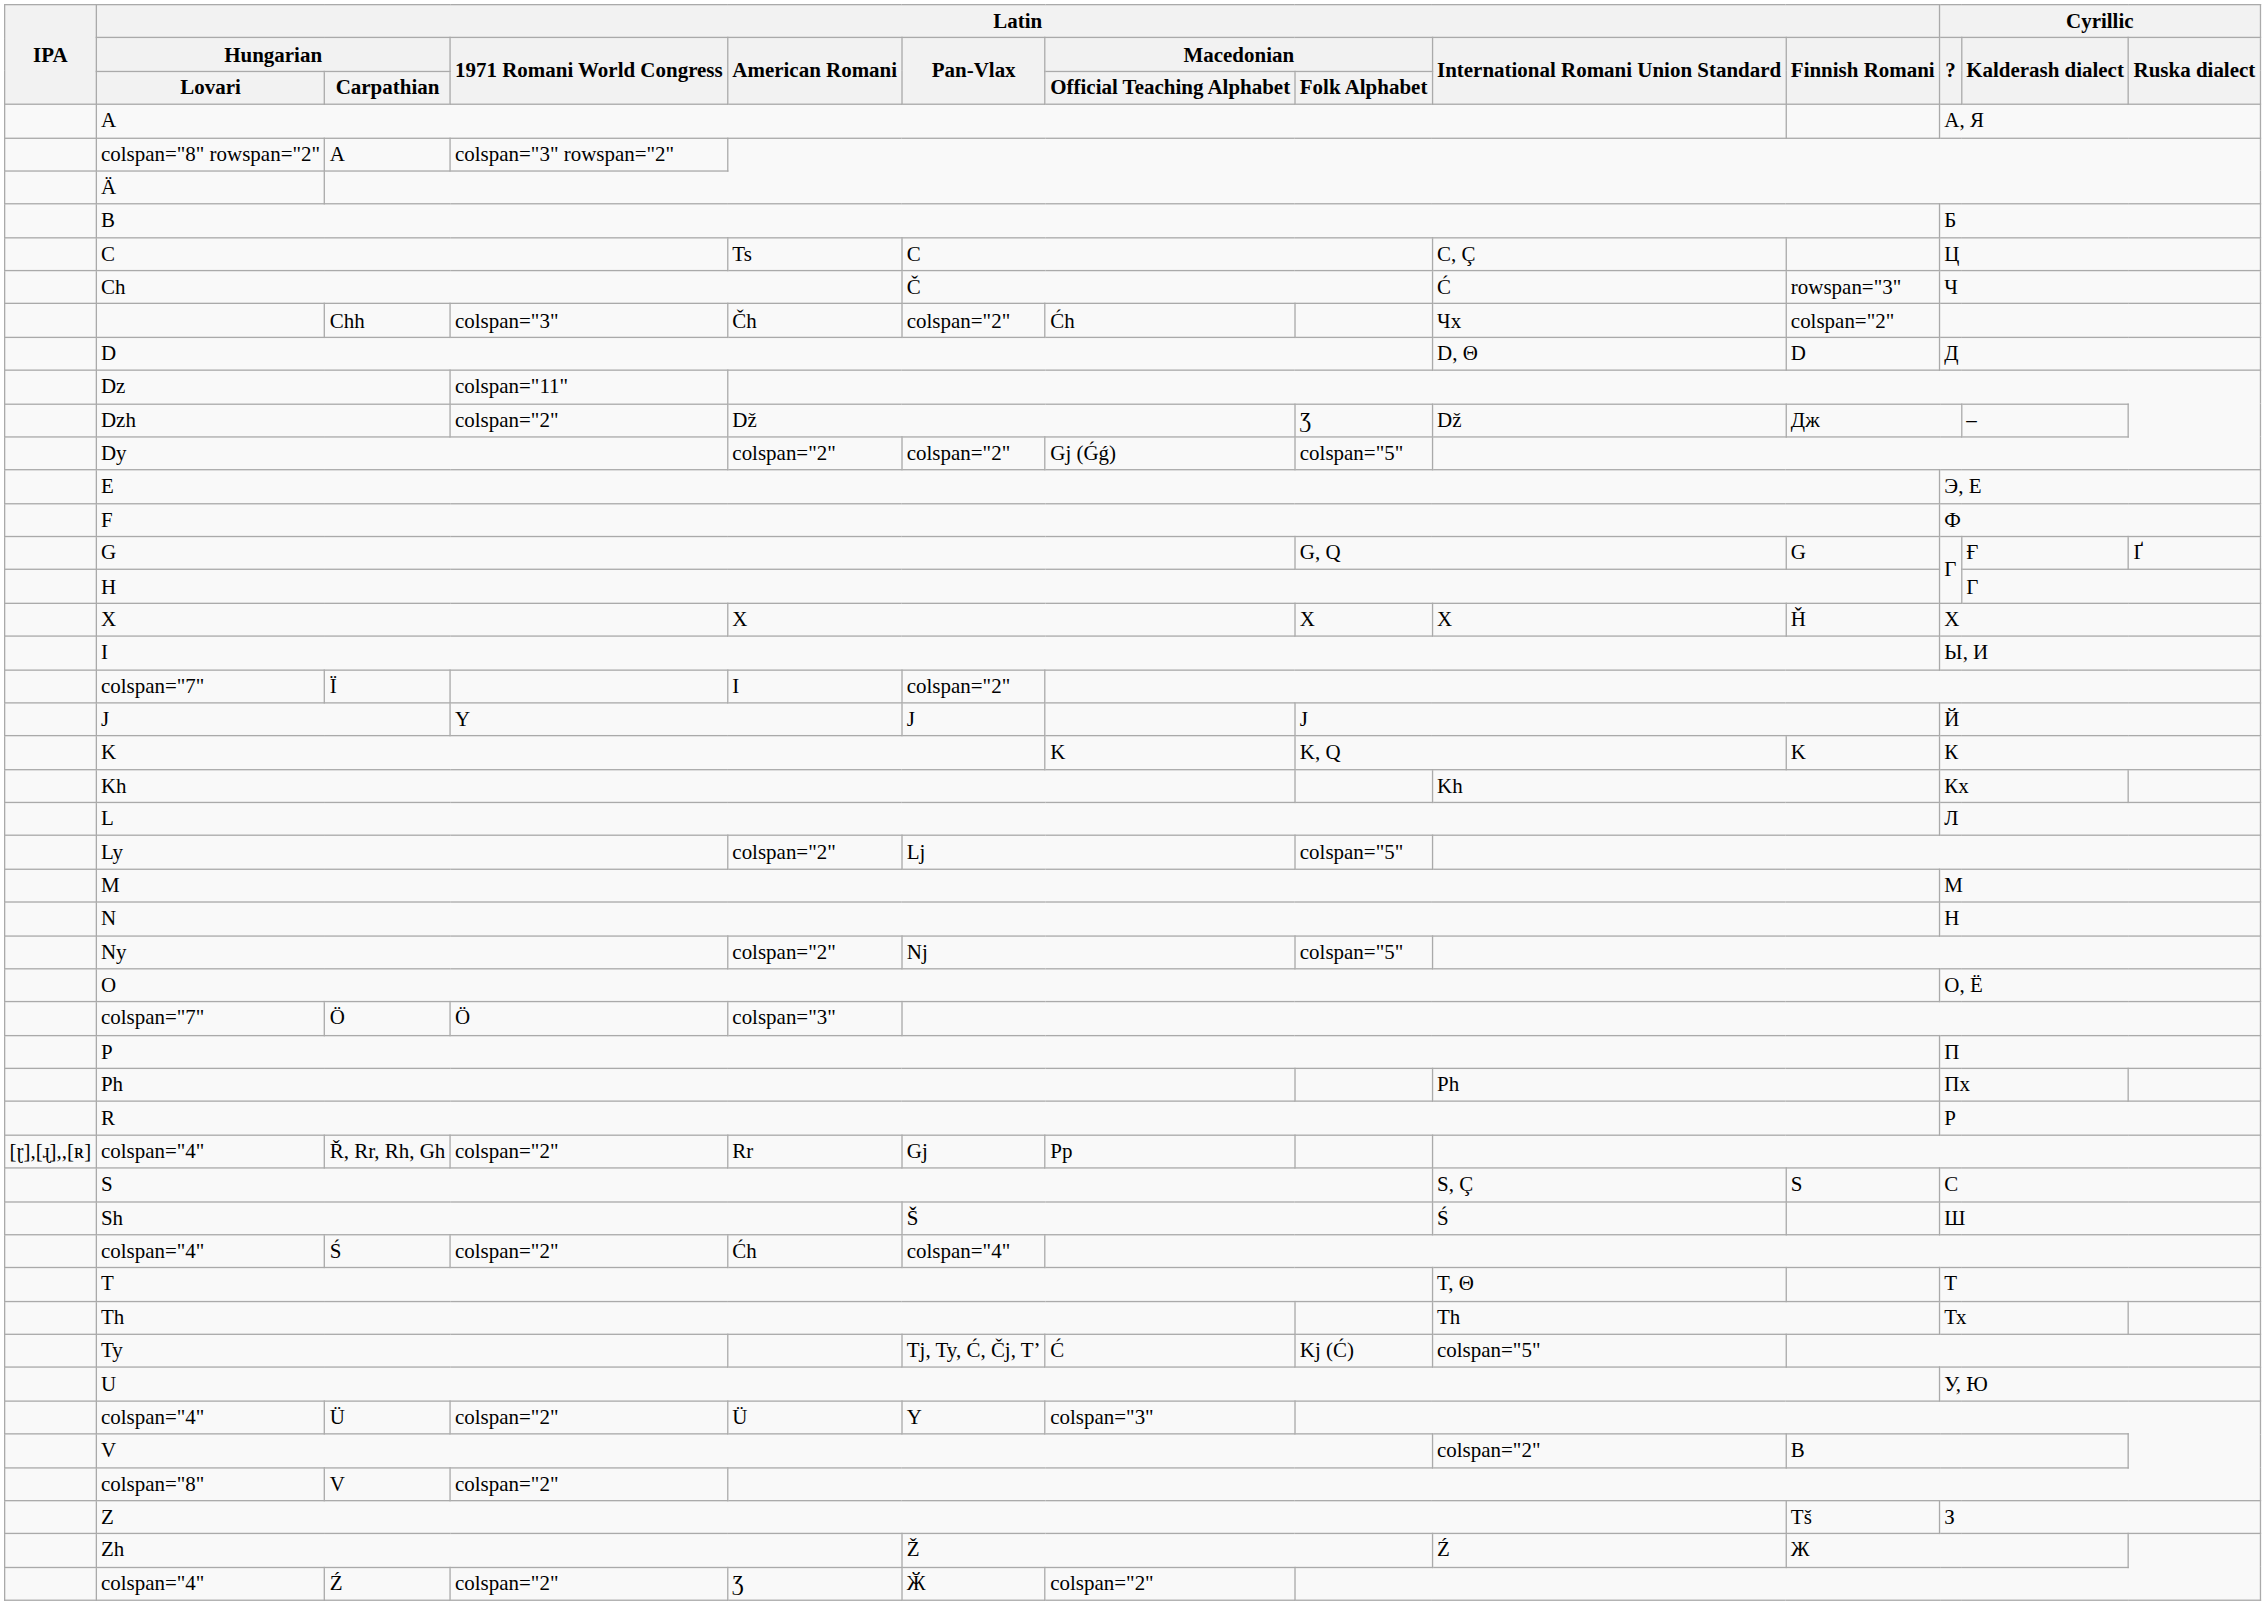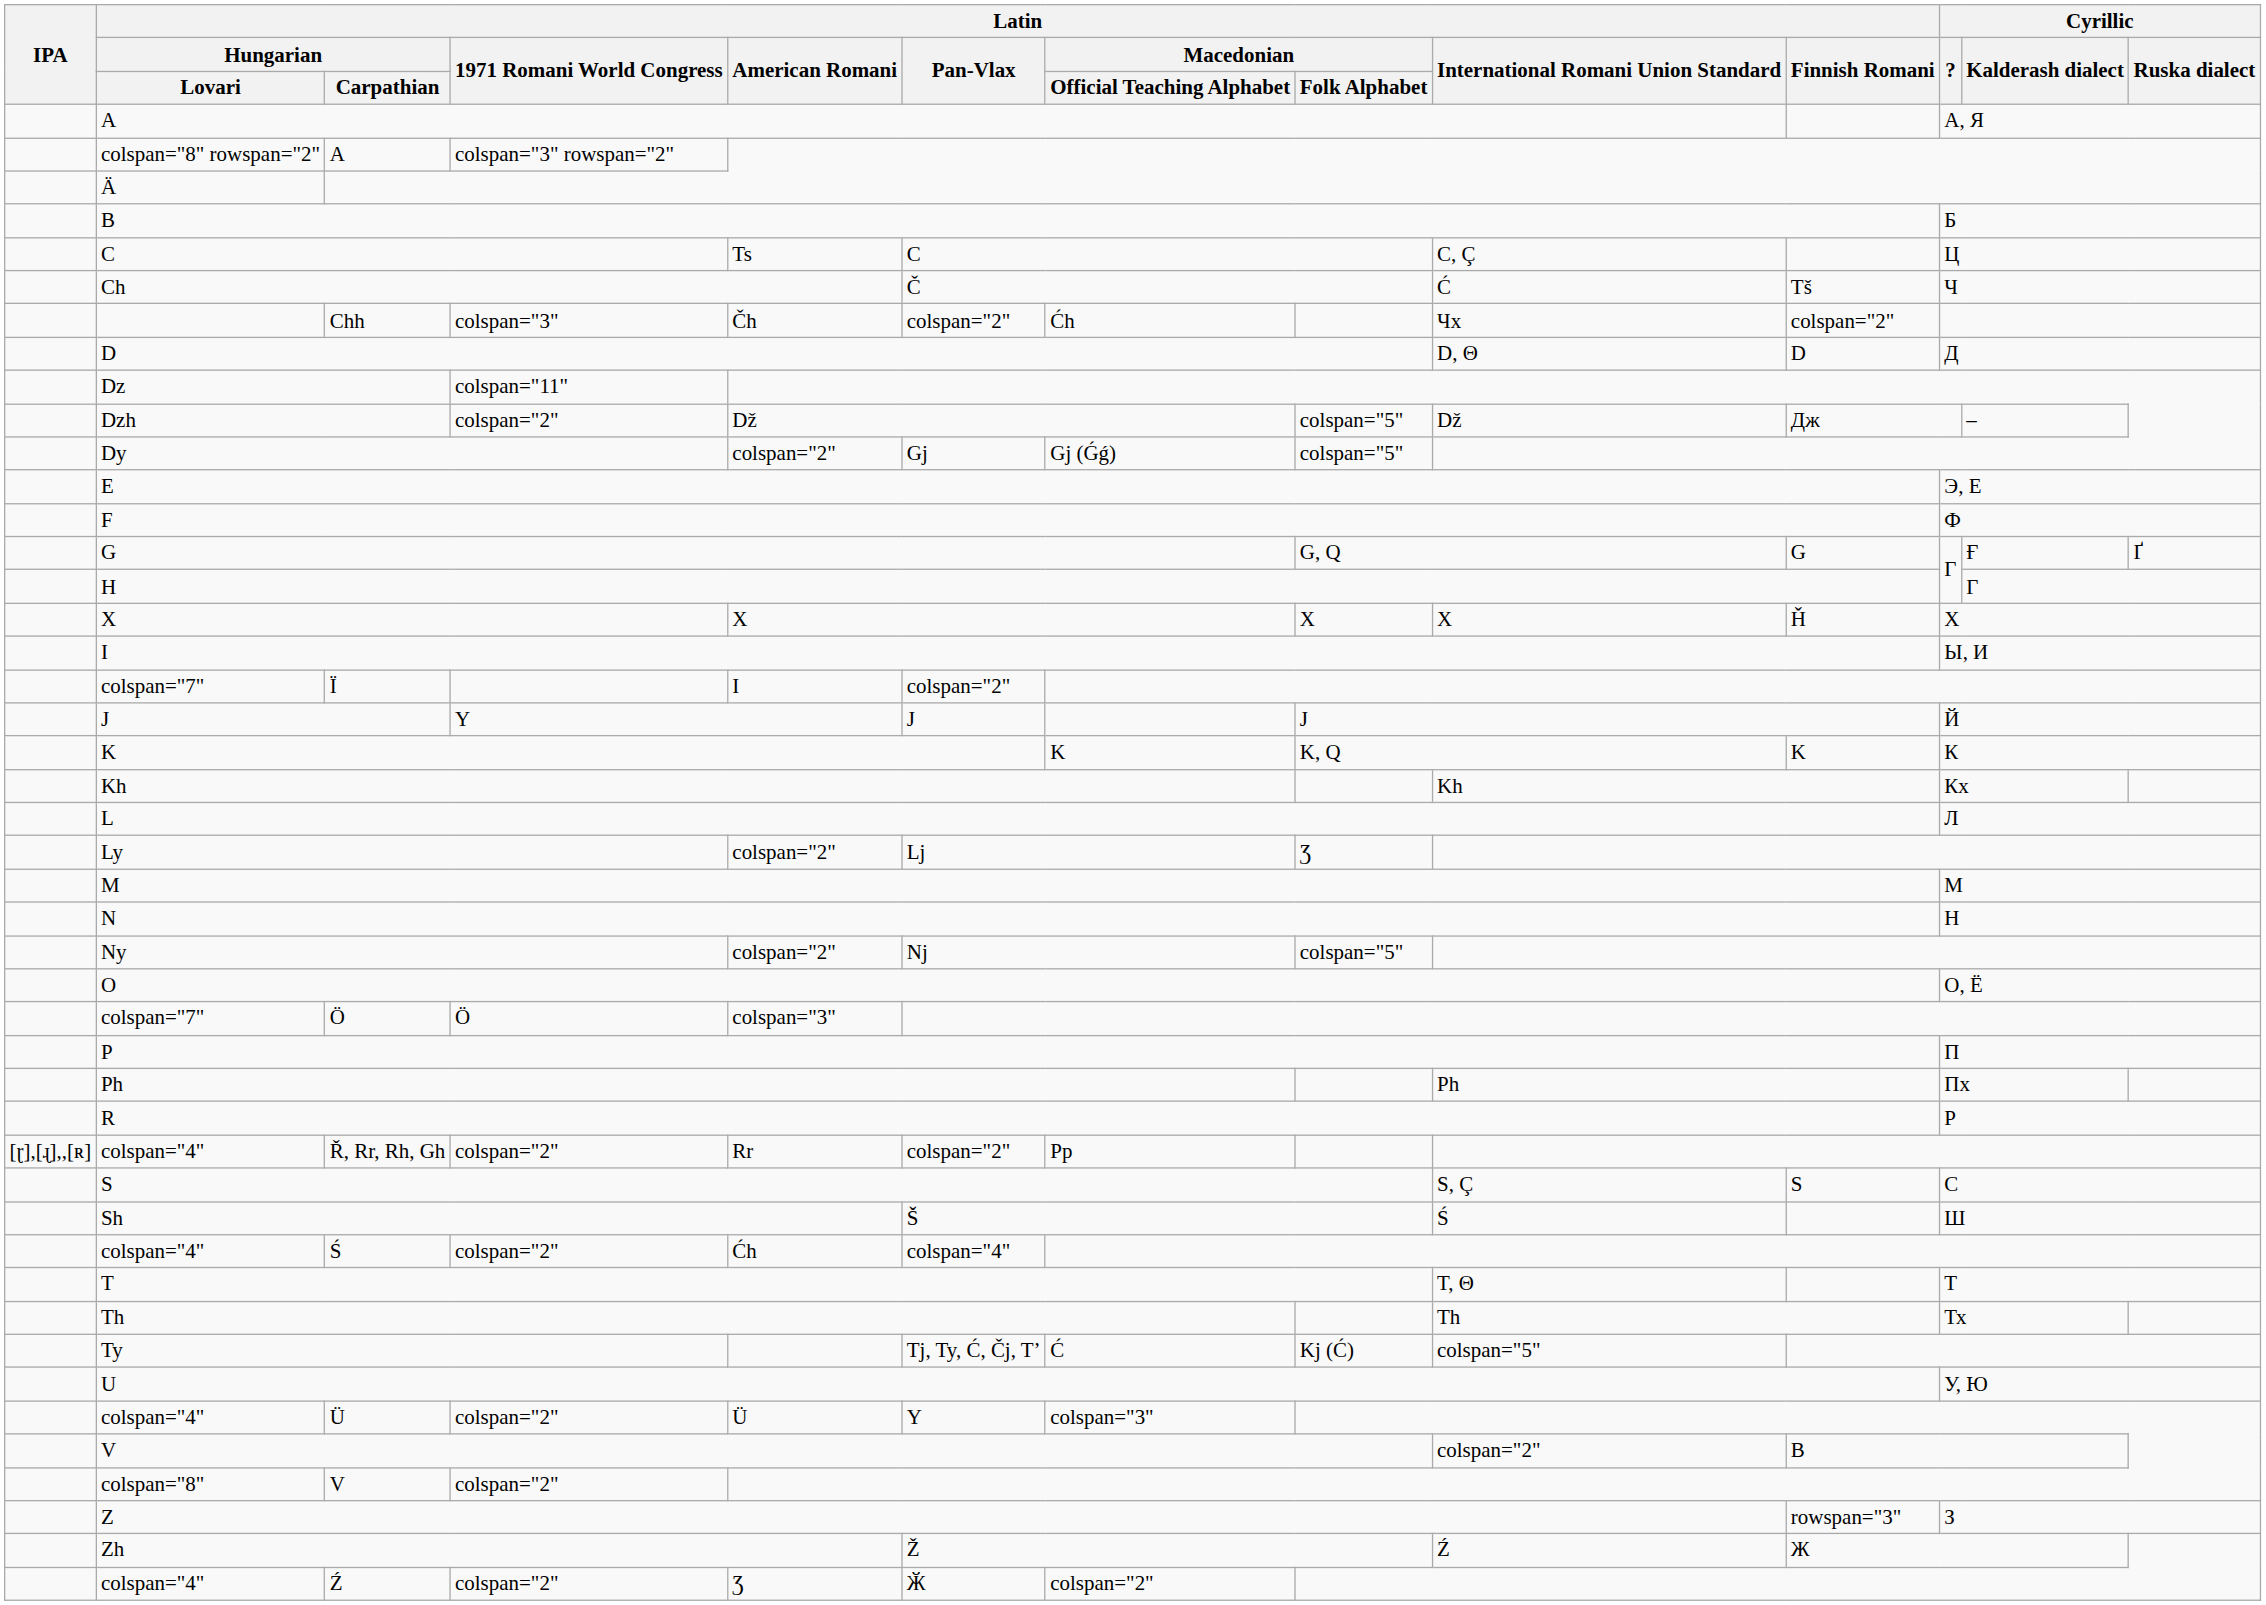Ch | Latin / Finnish Romani: rowspan="3" -> Tš
Dzh | Latin / Macedonian / Folk Alphabet: Ʒ -> colspan="5"
Dy | Latin / Pan-Vlax: colspan="2" -> Gj
Ly | Latin / Macedonian / Folk Alphabet: colspan="5" -> Ʒ
Ř, Rr, Rh, Gh | Latin / Pan-Vlax: Gj -> colspan="2"
Z | Latin / Finnish Romani: Tš -> rowspan="3"
